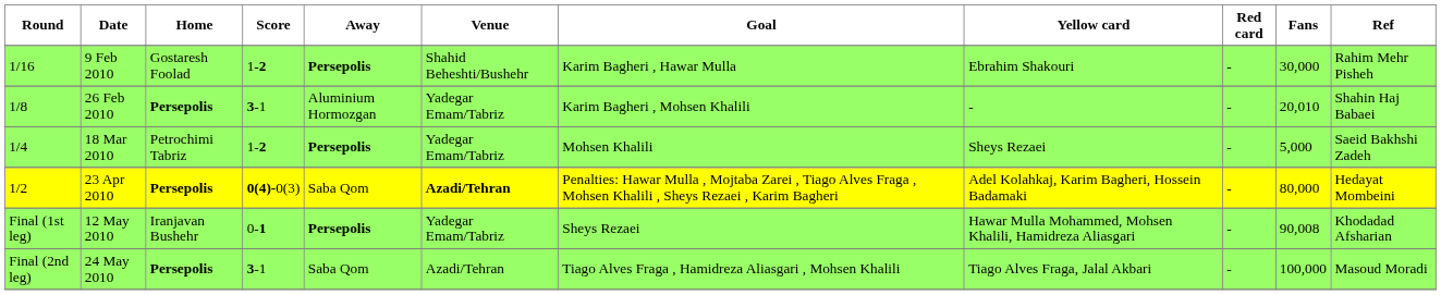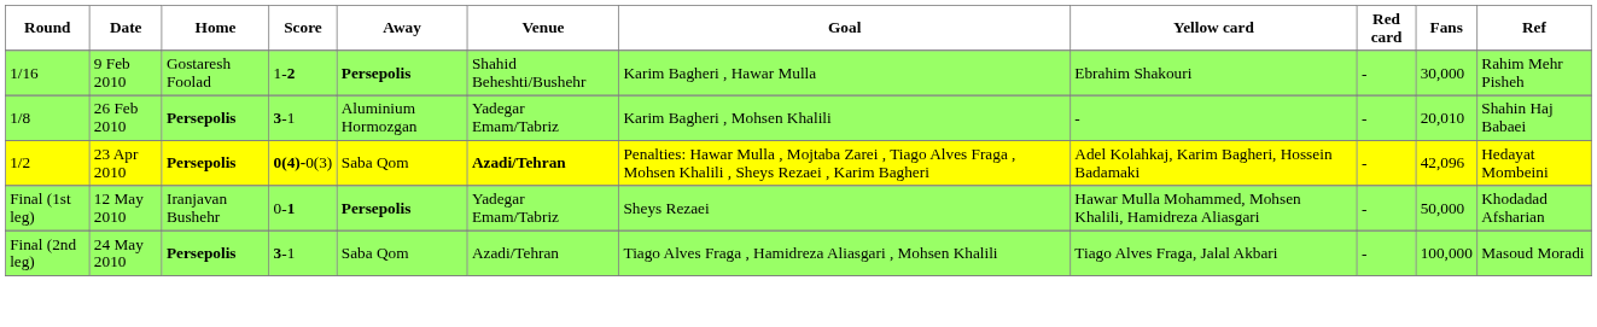- row: 1/4 | 18 Mar 2010 | Petrochimi Tabriz | 1-2 | Persepolis | Yadegar Emam/Tabriz | Mohsen Khalili | Sheys Rezaei | - | 5,000 | Saeid Bakhshi Zadeh
23 Apr 2010 | Fans: 80,000 -> 42,096
12 May 2010 | Fans: 90,008 -> 50,000
